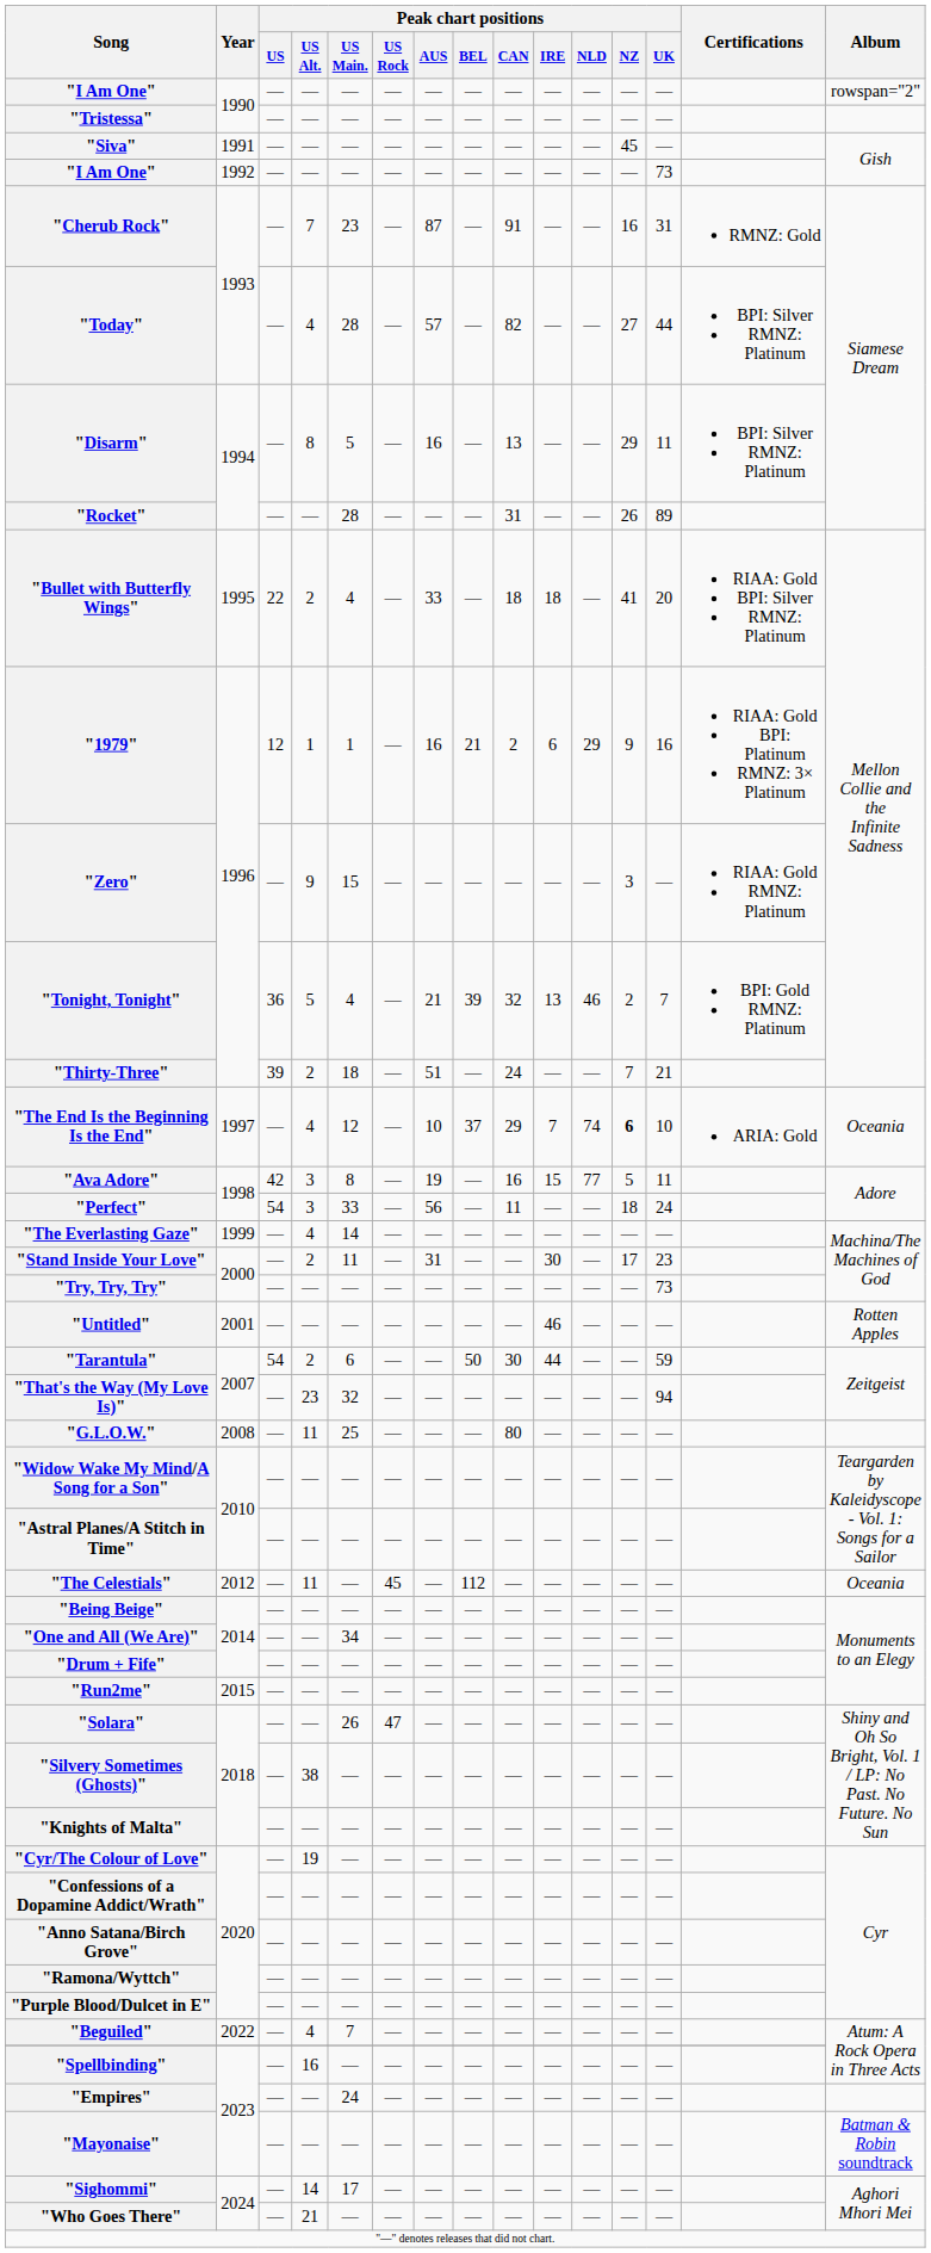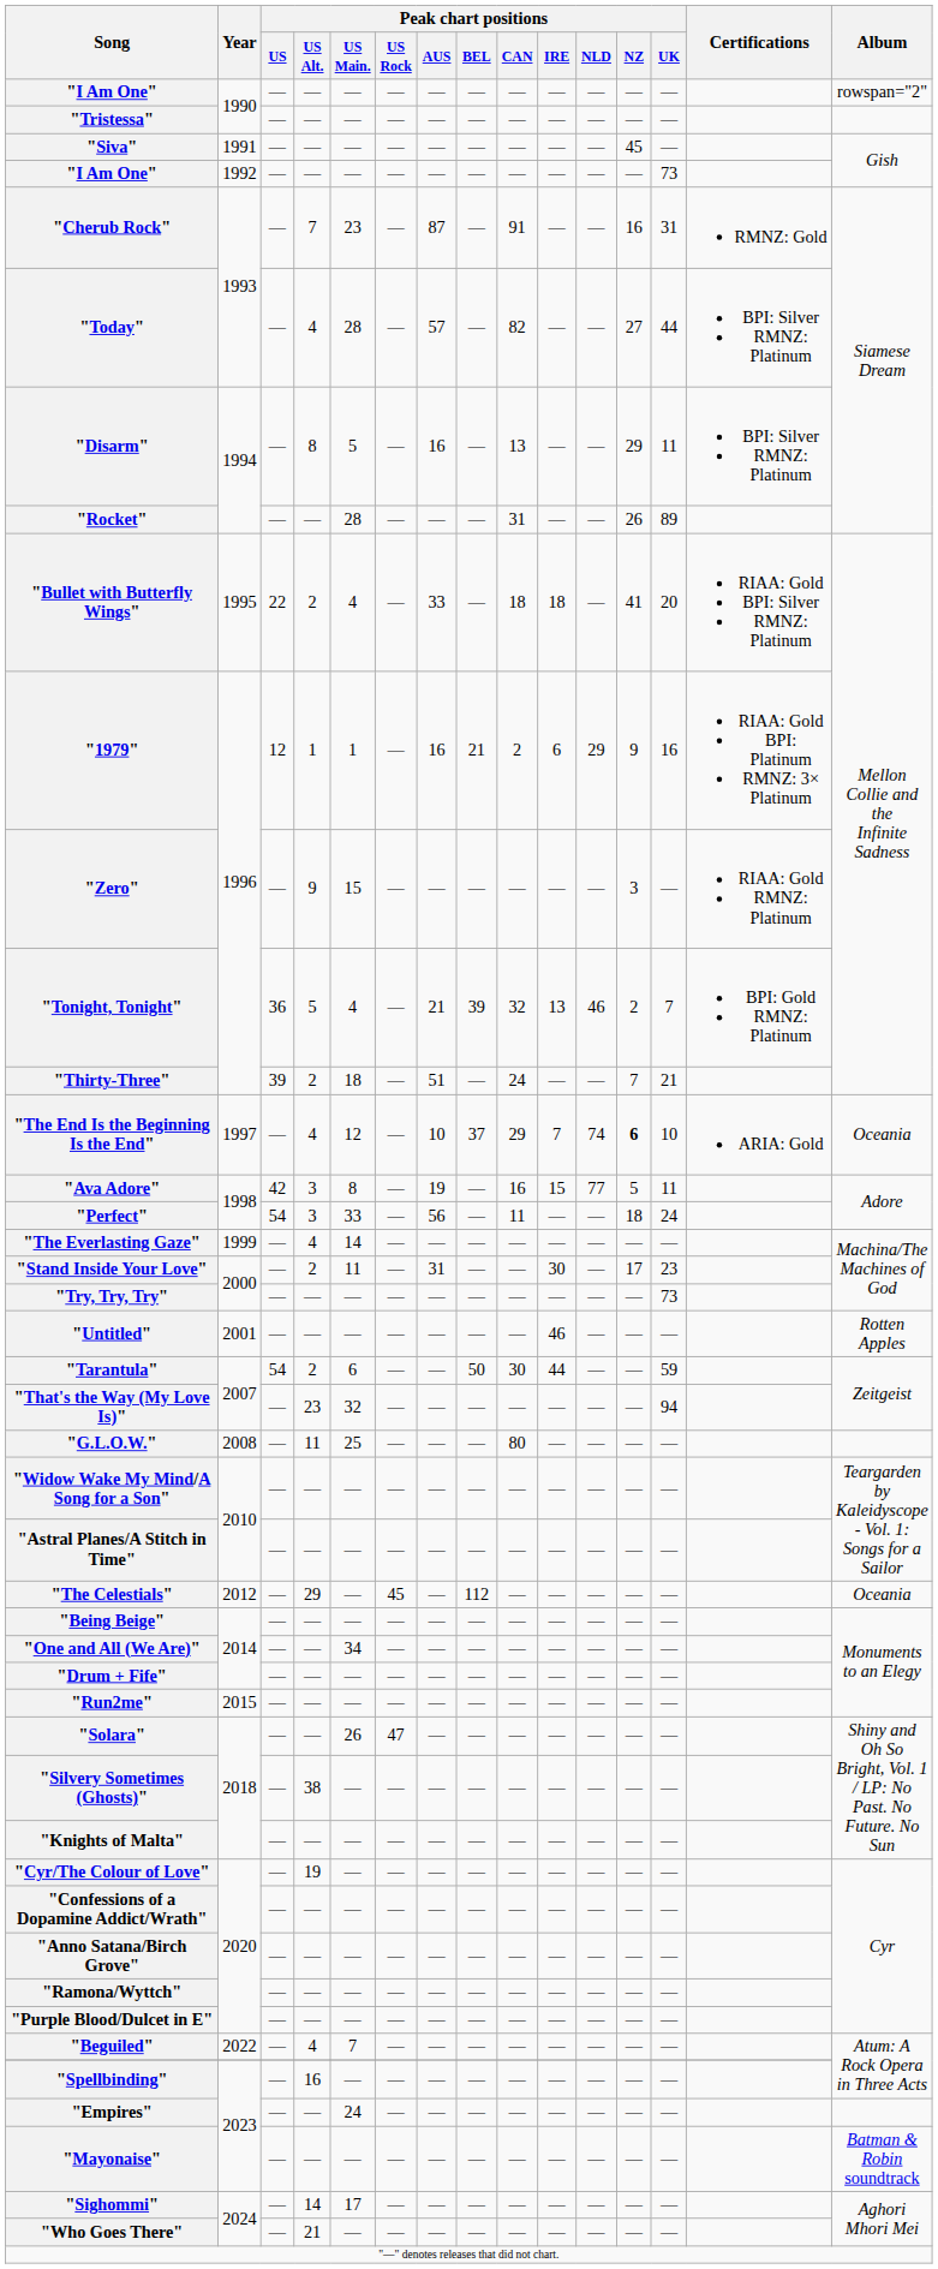"The Celestials" | Peak chart positions / US Alt.: 11 -> 29
